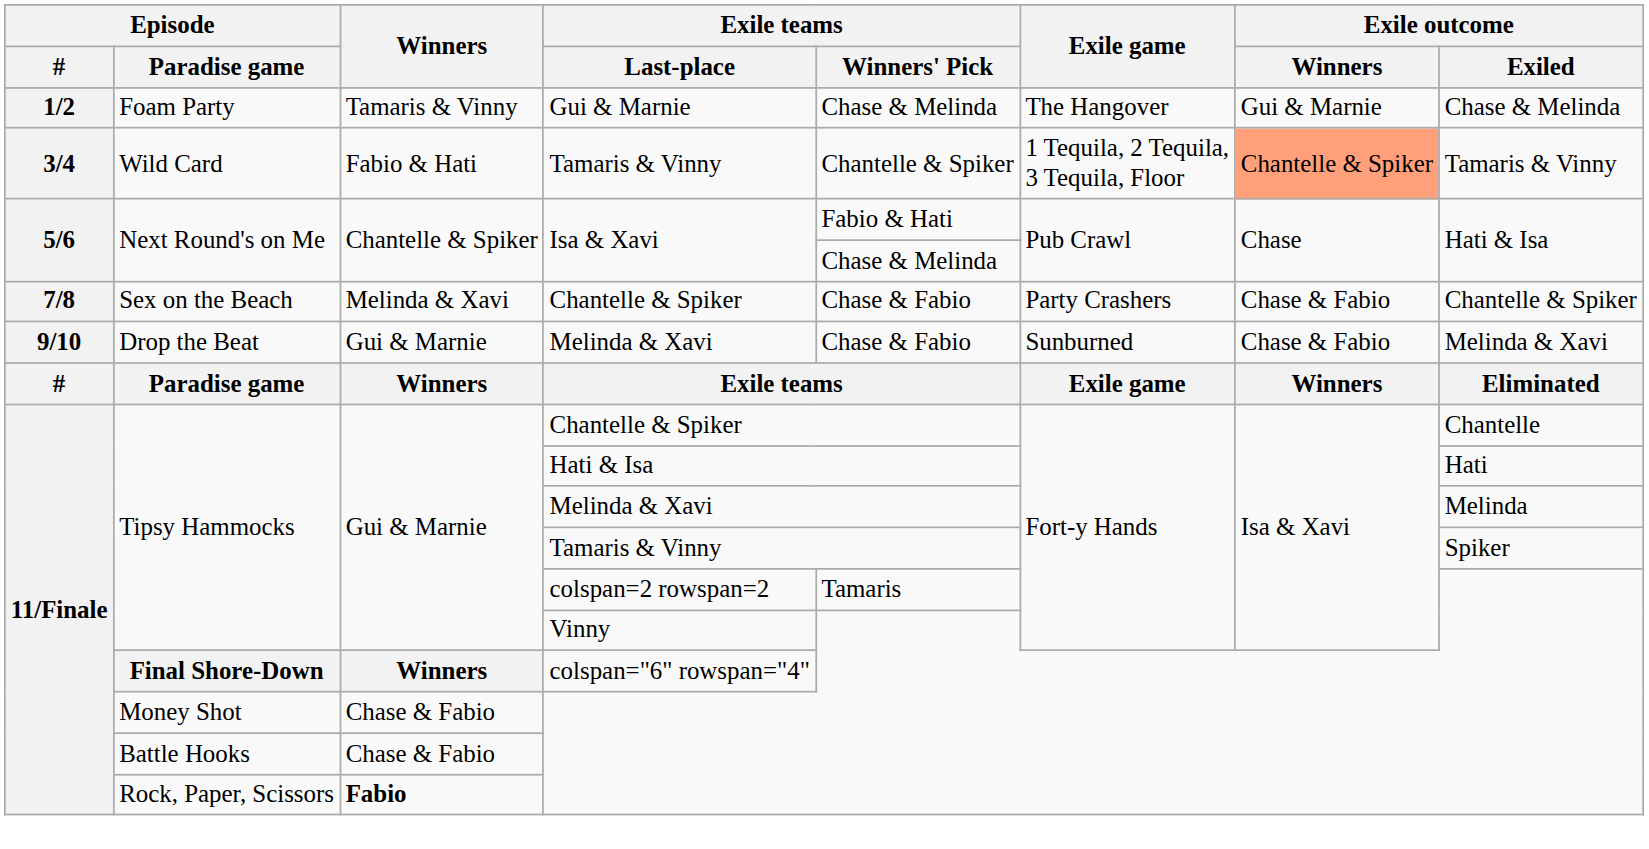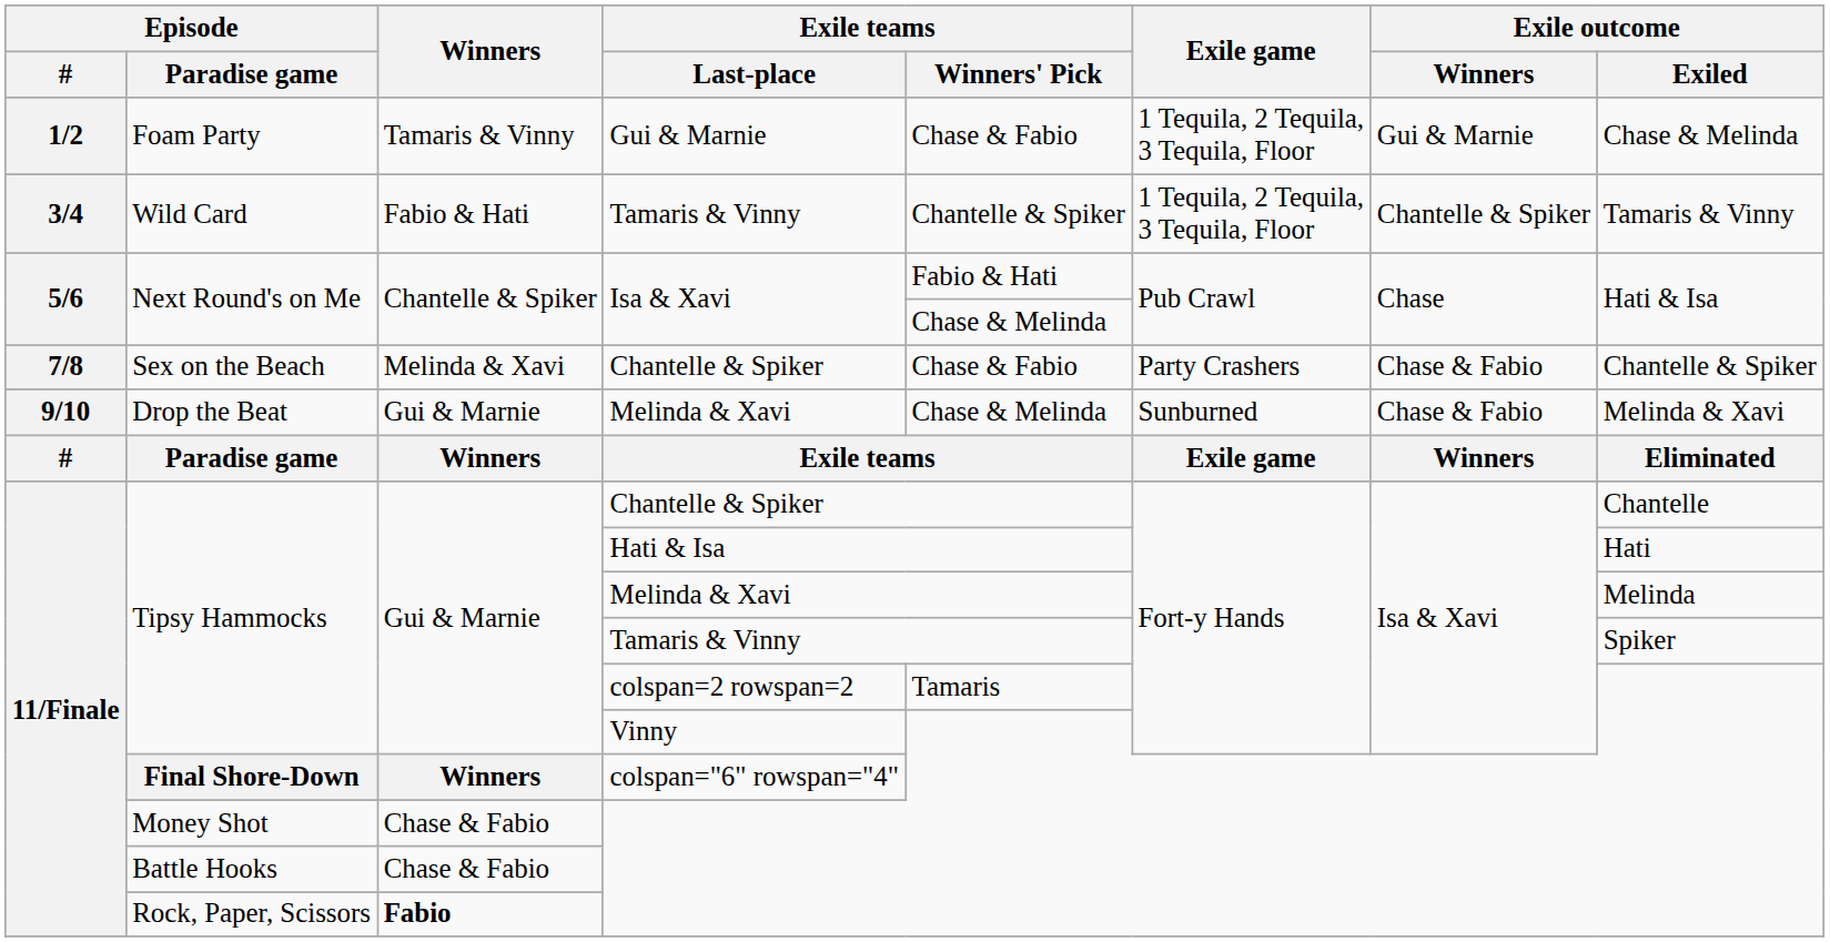Foam Party | Exile teams / Winners' Pick: Chase & Melinda -> Chase & Fabio
Foam Party | Exile game: The Hangover -> 1 Tequila, 2 Tequila, 3 Tequila, Floor
Wild Card | Exile outcome / Winners: lightsalmon background -> no background
Drop the Beat | Exile teams / Winners' Pick: Chase & Fabio -> Chase & Melinda
